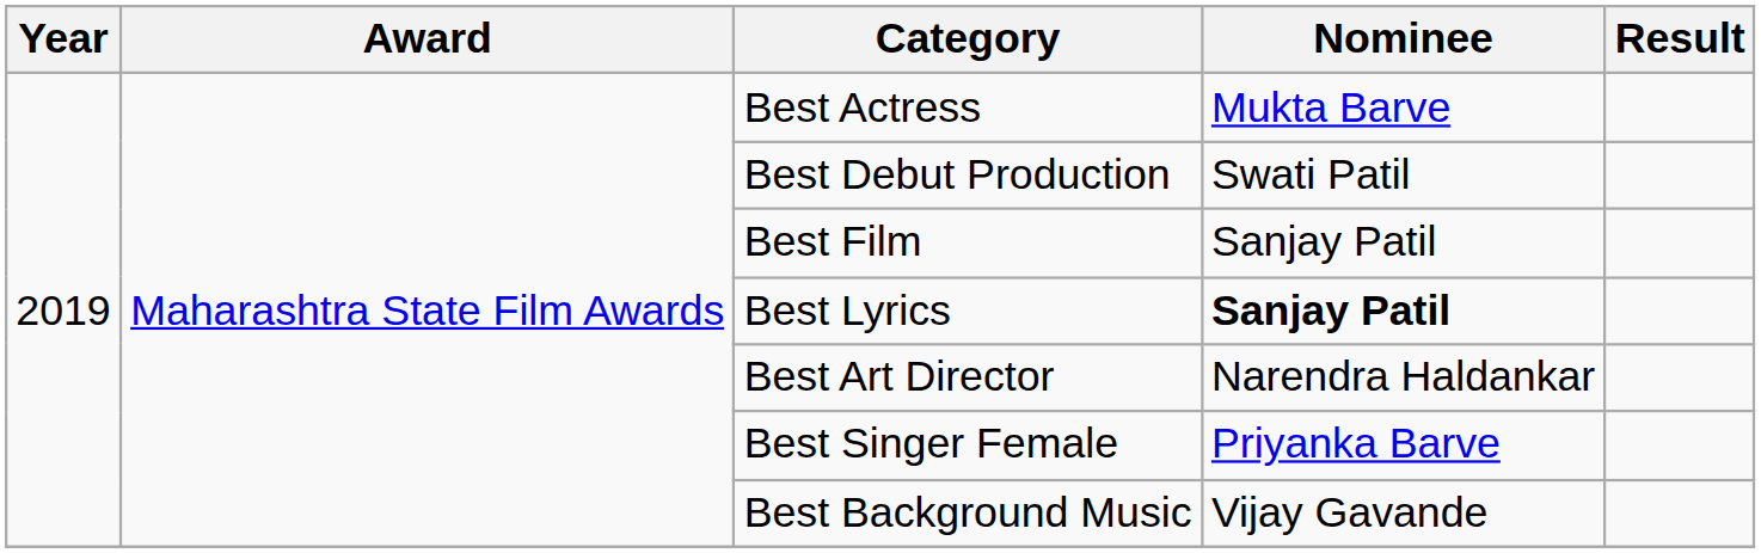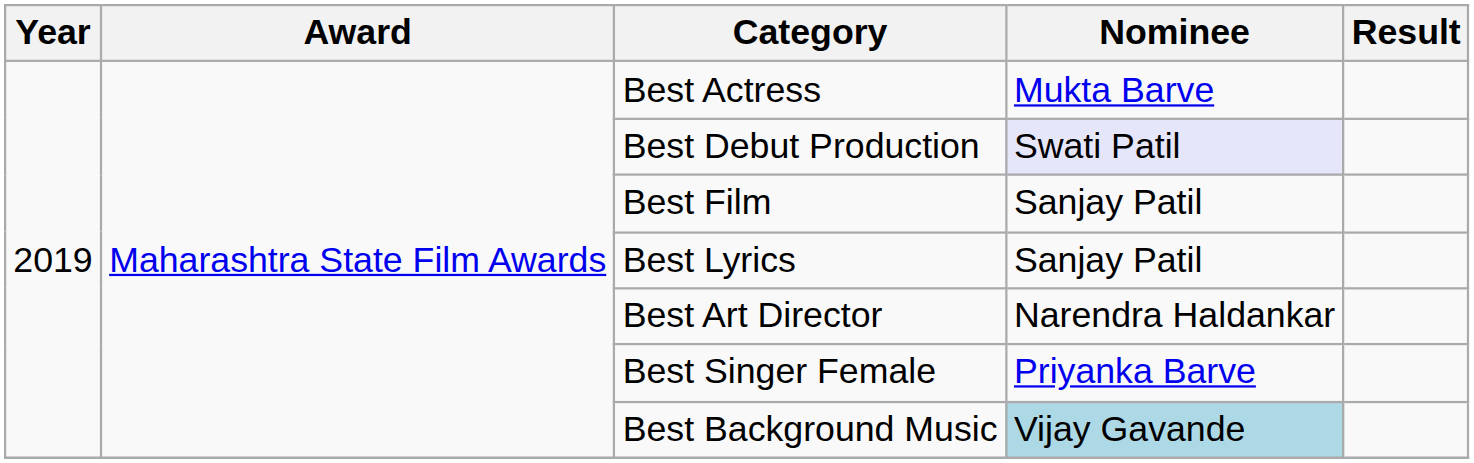Best Debut Production | Nominee: no background -> lavender background
Best Lyrics | Nominee: bold -> normal
Best Background Music | Nominee: no background -> lightblue background
